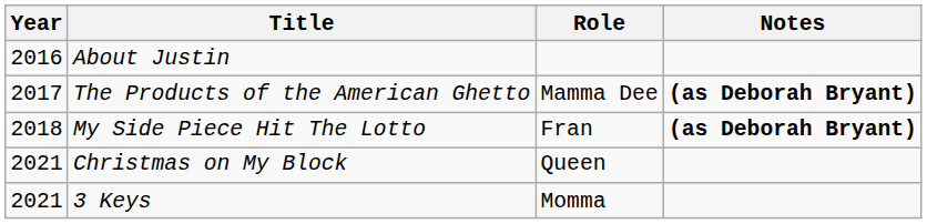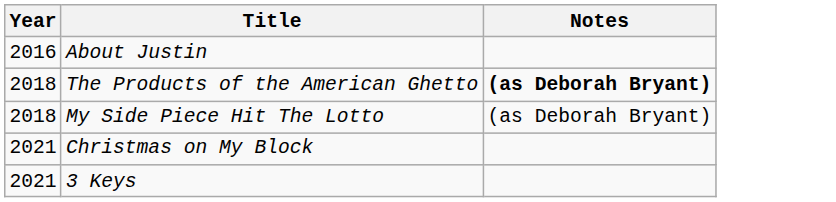- column: Role | Mamma Dee | Fran | Queen | Momma
The Products of the American Ghetto | Year: 2017 -> 2018
My Side Piece Hit The Lotto | Notes: bold -> normal
